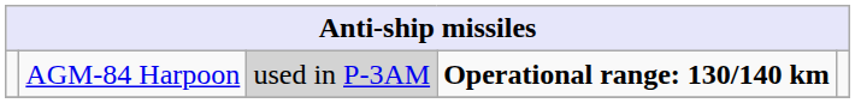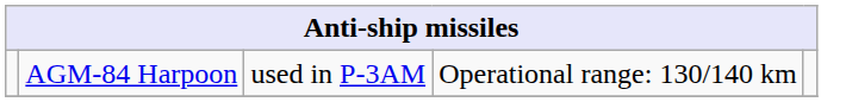AGM-84 Harpoon | column 3: lightgrey background -> no background
AGM-84 Harpoon | column 4: bold -> normal
